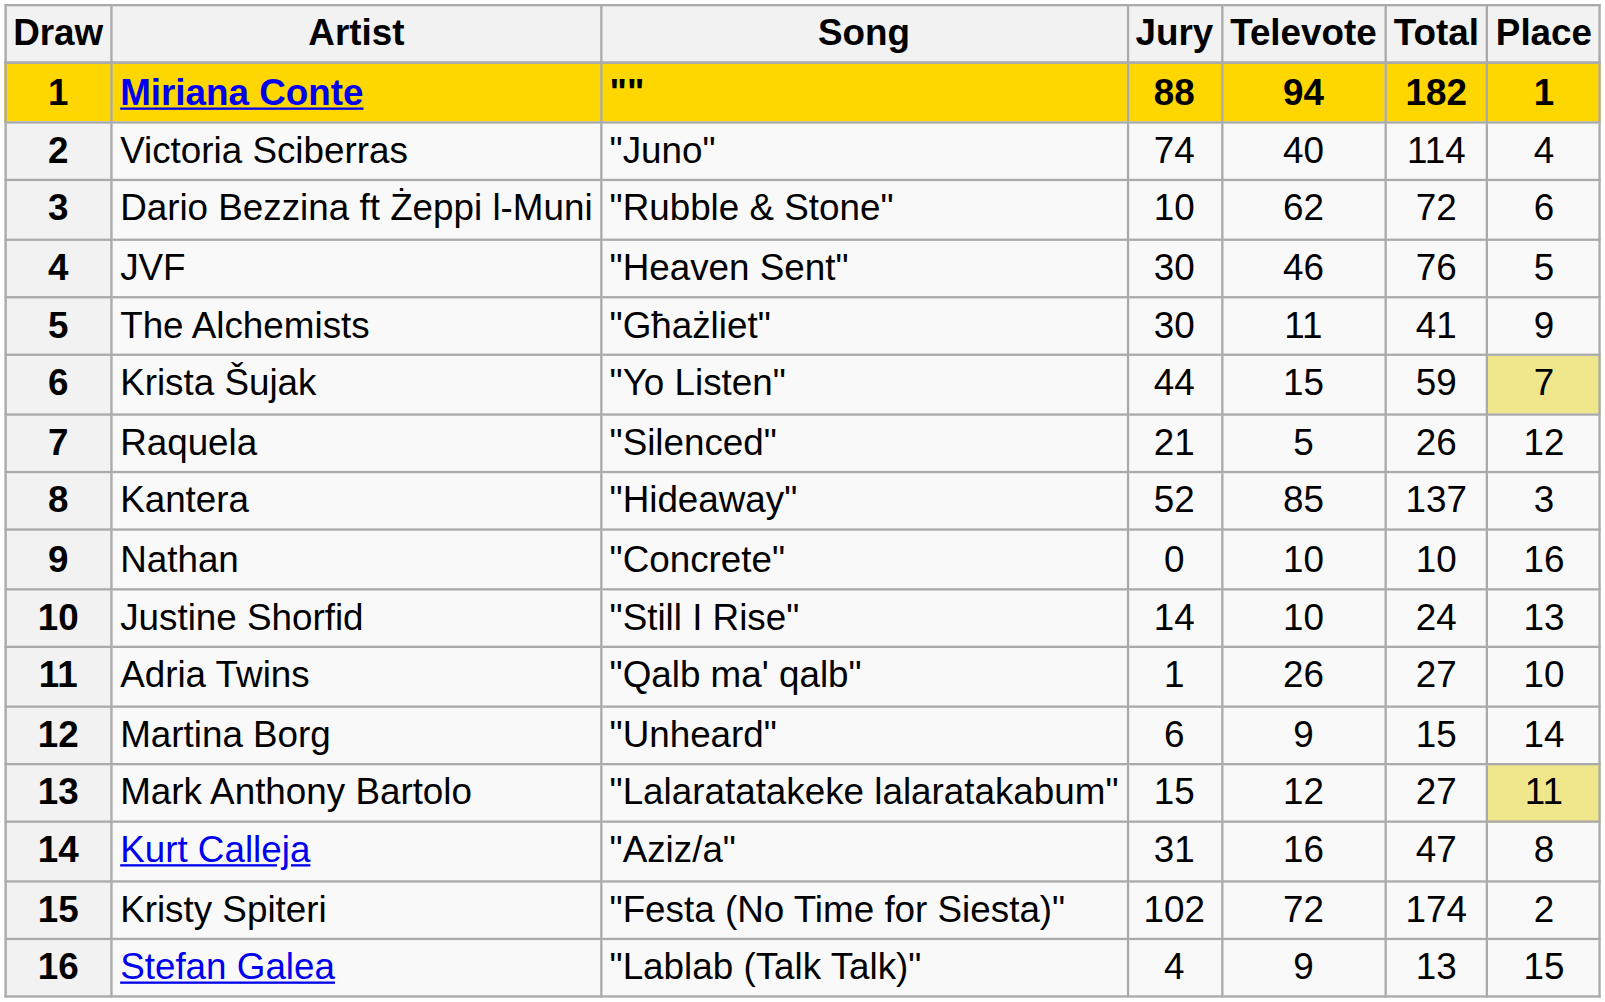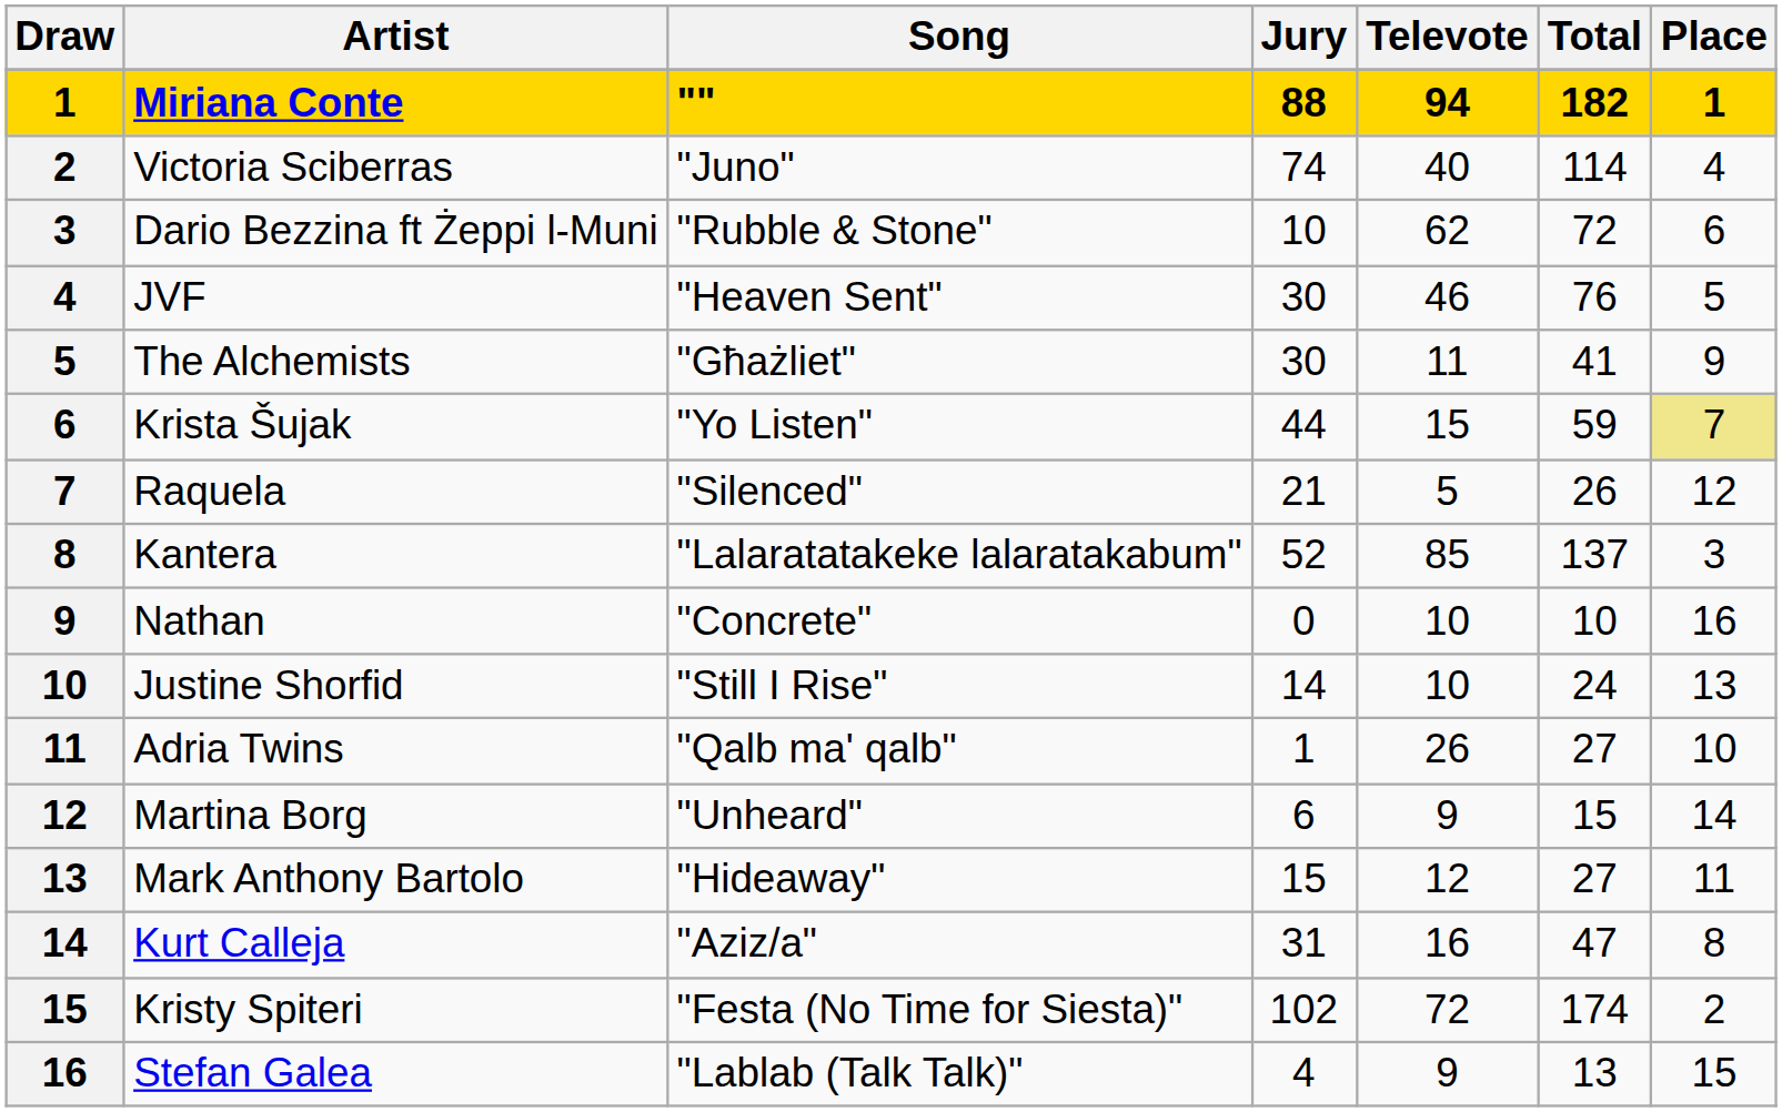Kantera | Song: "Hideaway" -> "Lalaratatakeke lalaratakabum"
Mark Anthony Bartolo | Song: "Lalaratatakeke lalaratakabum" -> "Hideaway"
Mark Anthony Bartolo | Place: khaki background -> no background
